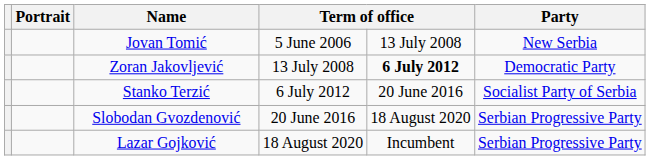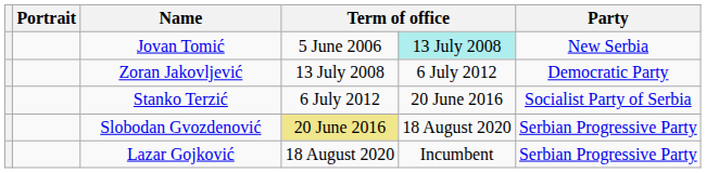Jovan Tomić | column 5: no background -> paleturquoise background
Zoran Jakovljević | column 5: bold -> normal
Slobodan Gvozdenović | column 4: no background -> khaki background
